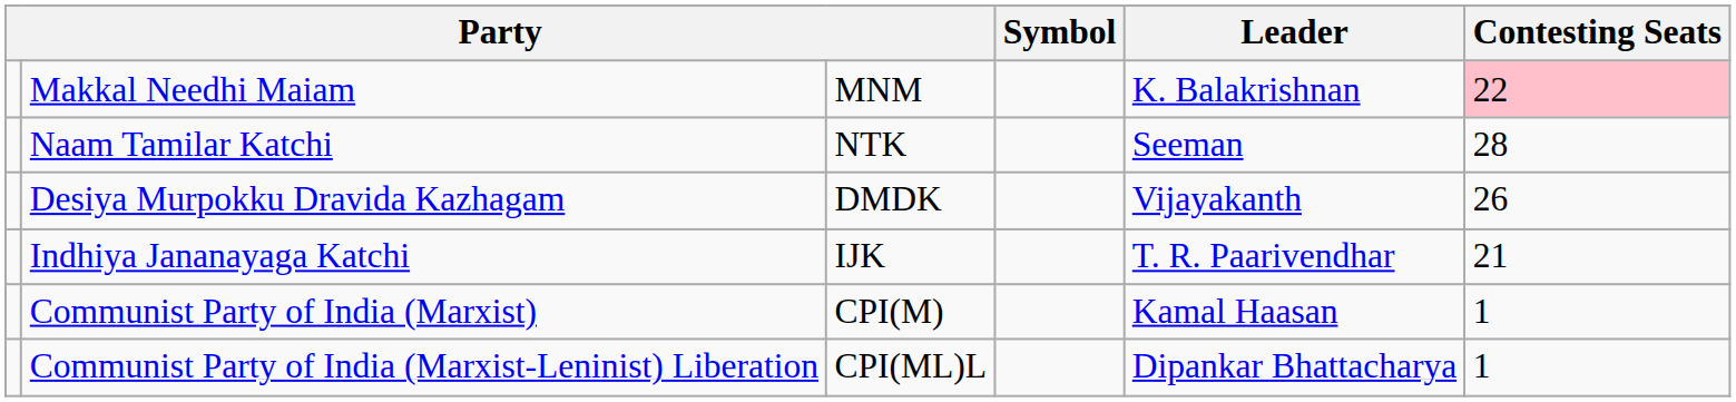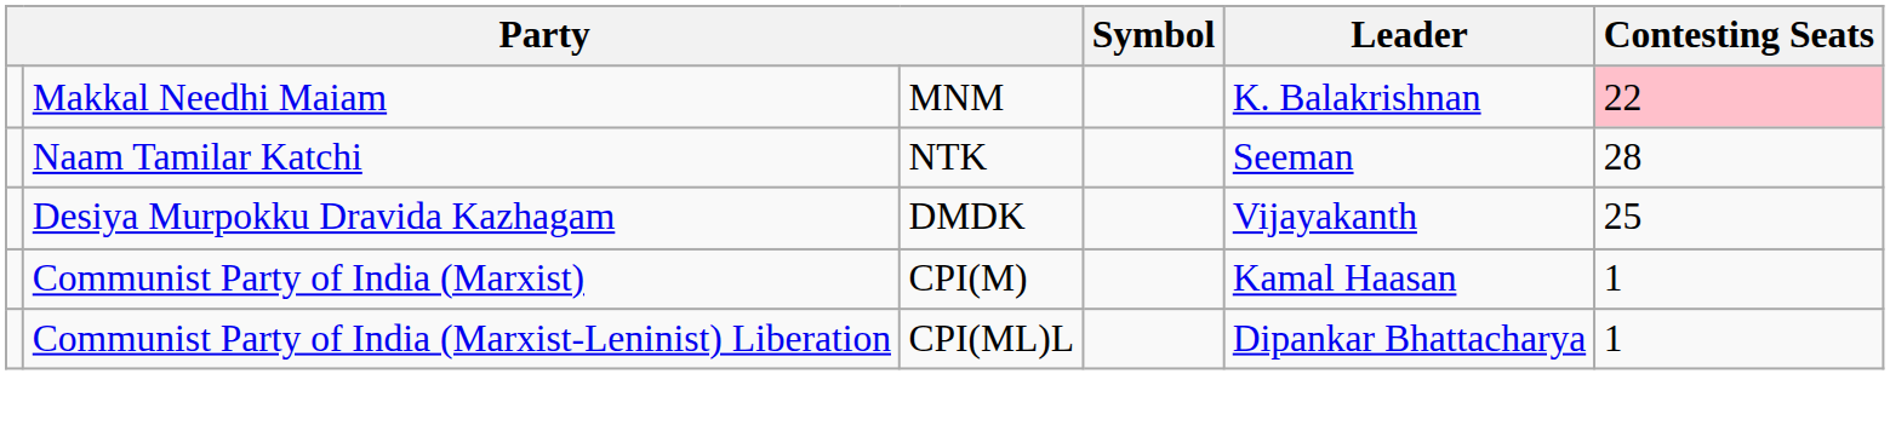Desiya Murpokku Dravida Kazhagam | Contesting Seats: 26 -> 25
- row: Indhiya Jananayaga Katchi | IJK | T. R. Paarivendhar | 21
